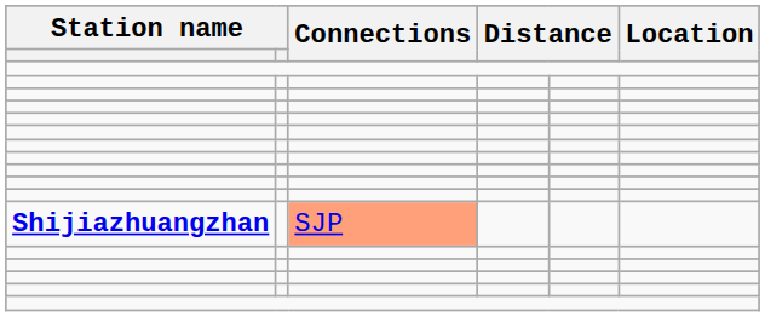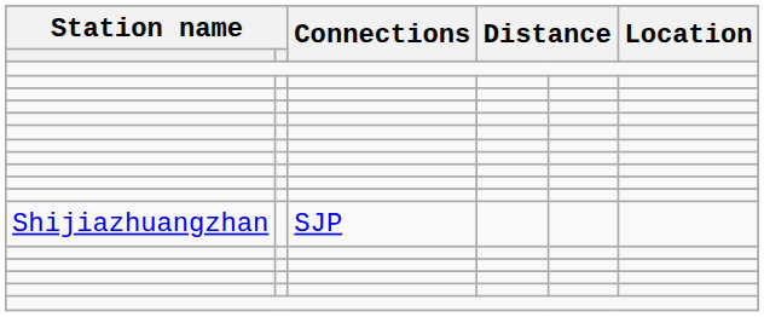Shijiazhuangzhan | column 1: bold -> normal
Shijiazhuangzhan | Connections: lightsalmon background -> no background
